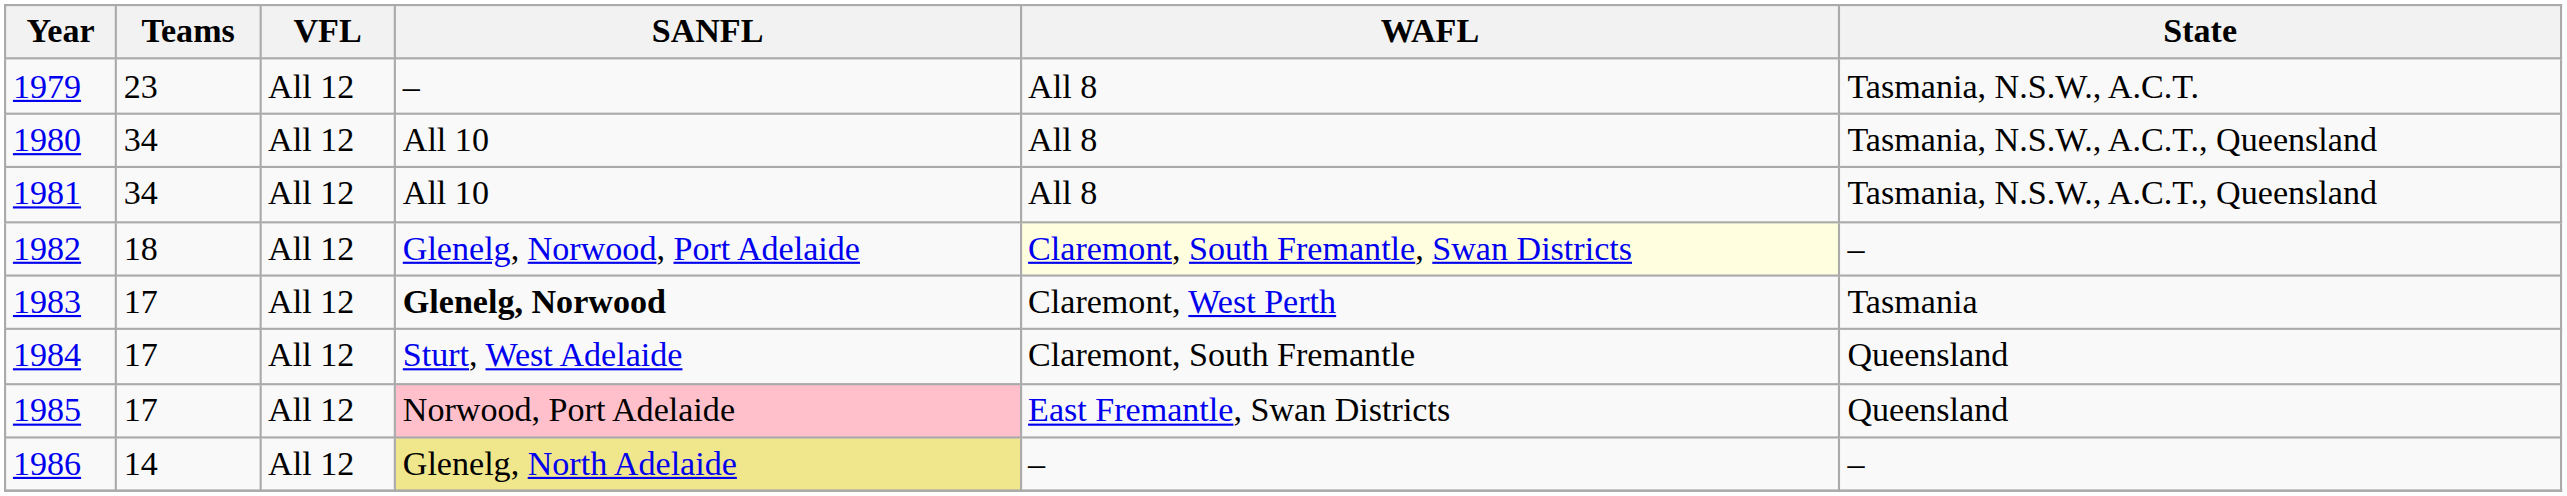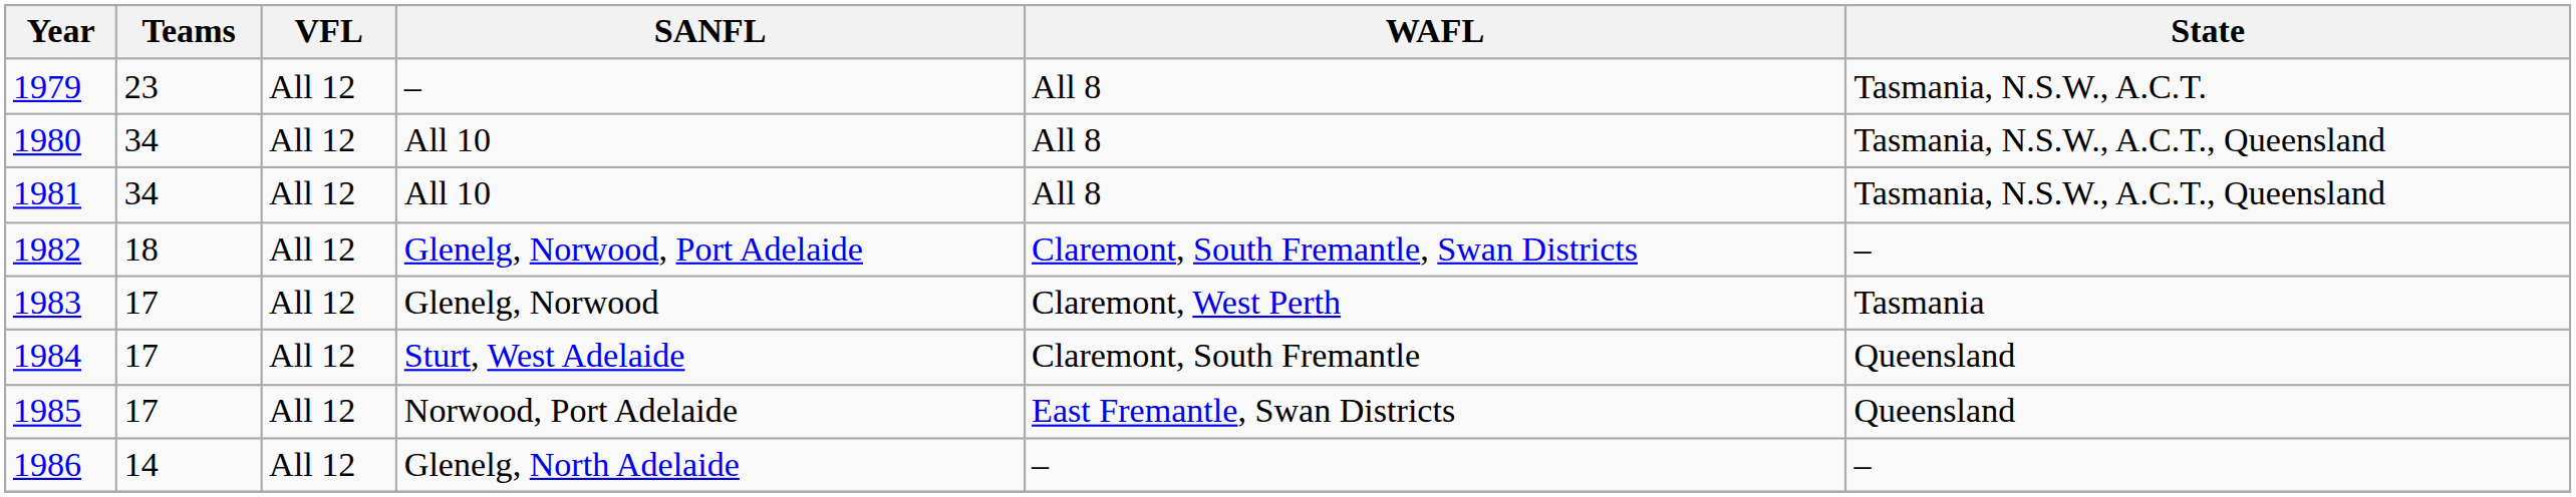row 5 | WAFL: lightyellow background -> no background
row 6 | SANFL: bold -> normal
row 8 | SANFL: pink background -> no background
row 9 | SANFL: khaki background -> no background
